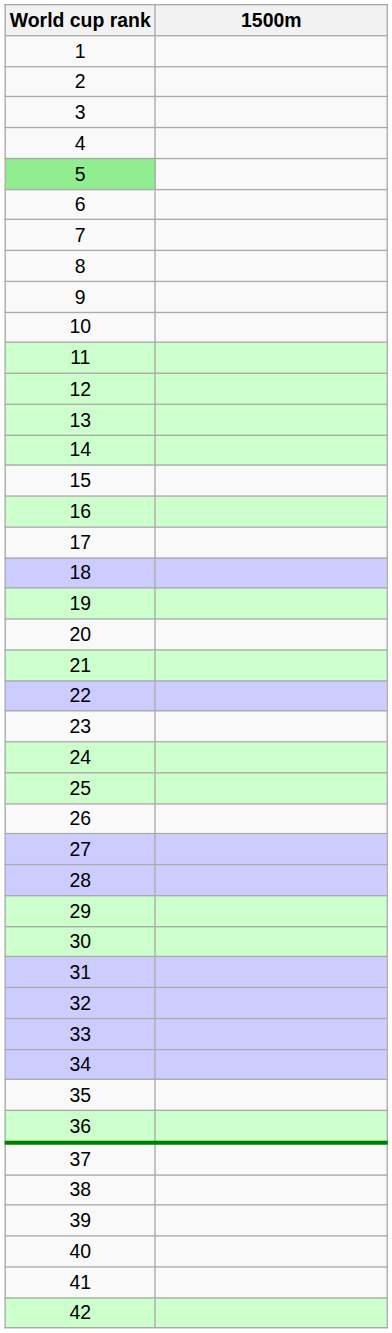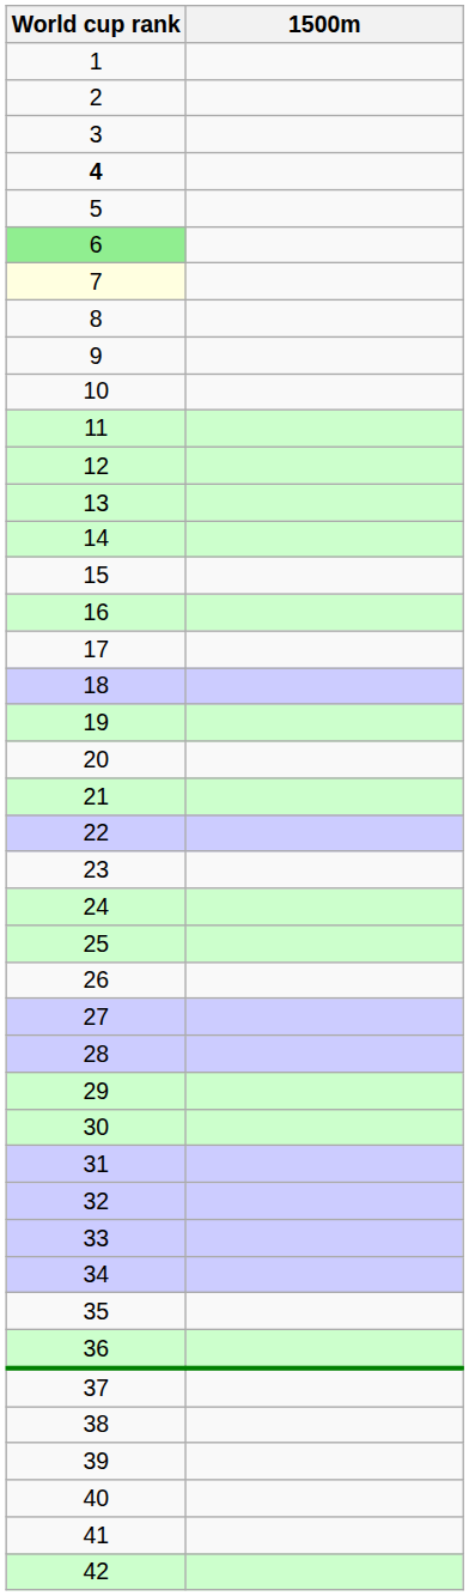4 | World cup rank: normal -> bold
5 | World cup rank: lightgreen background -> no background
6 | World cup rank: no background -> lightgreen background
7 | World cup rank: no background -> lightyellow background
